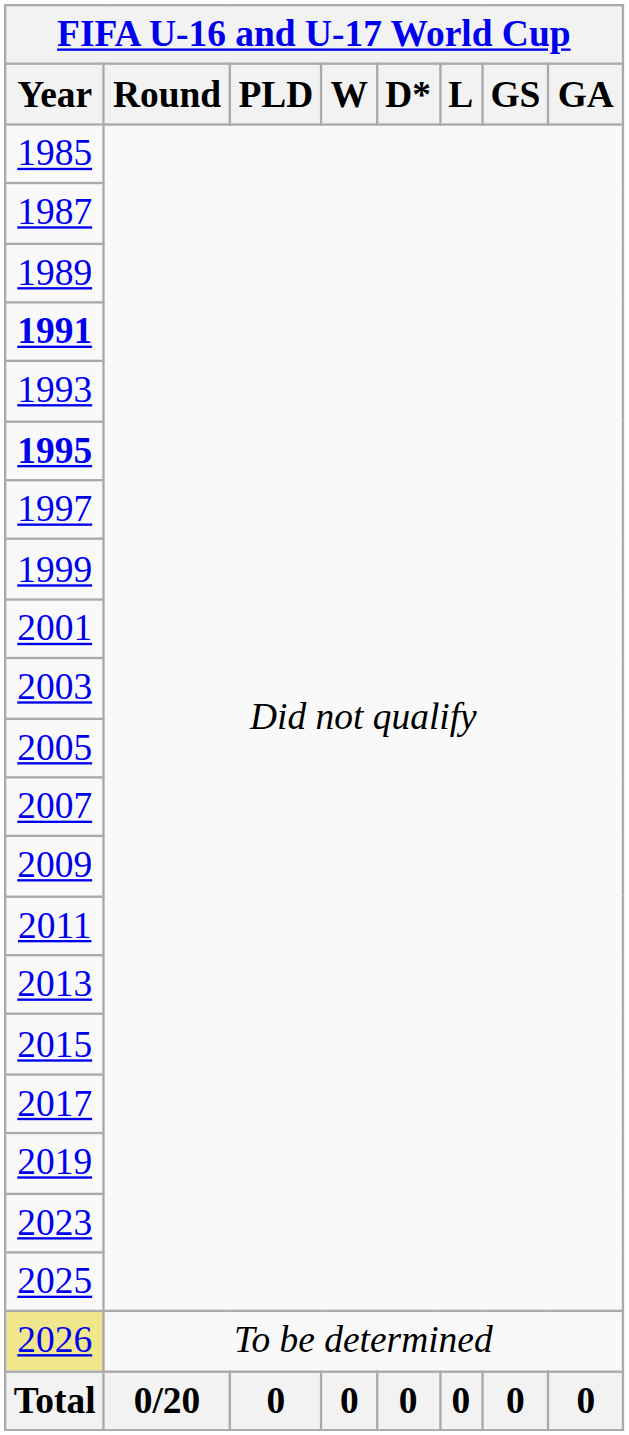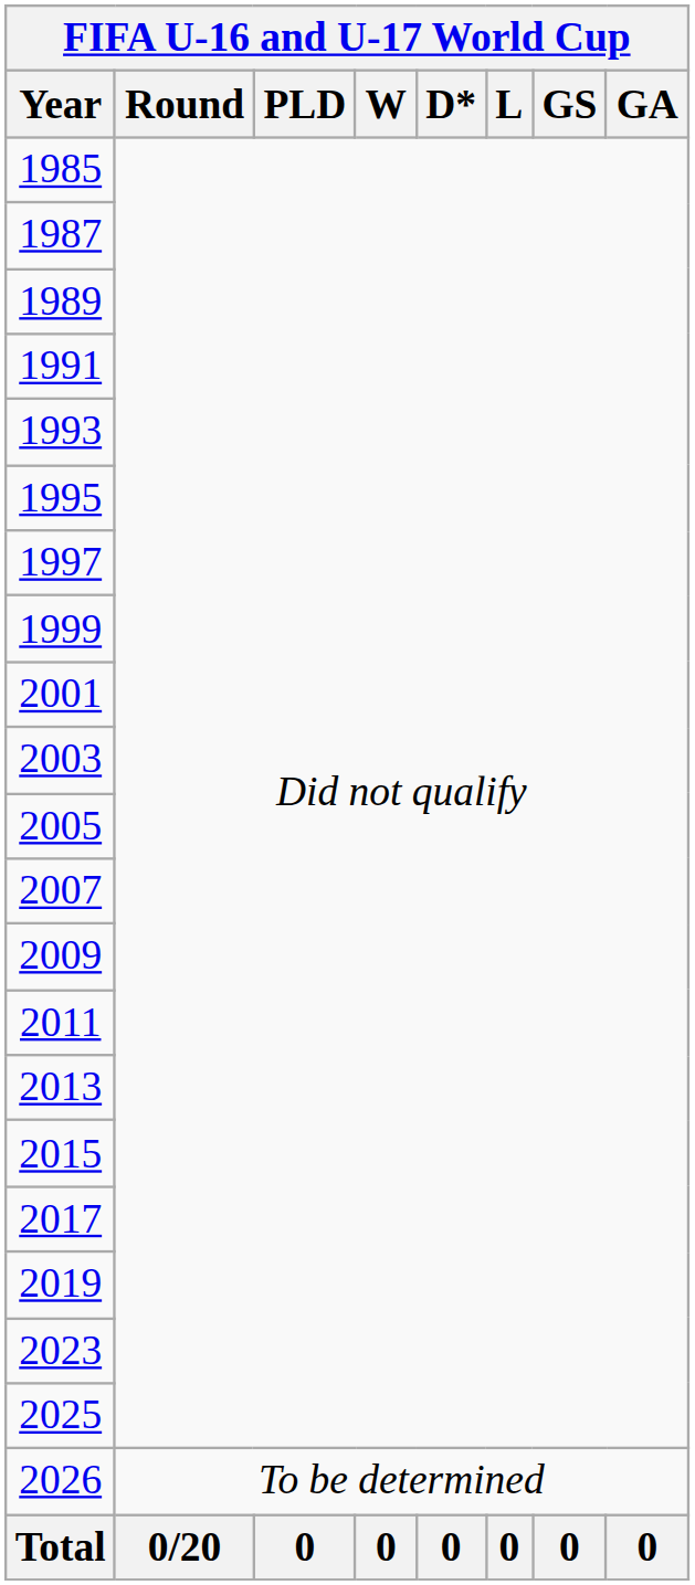1991 | Year: bold -> normal
1995 | Year: bold -> normal
2026 | Year: khaki background -> no background
